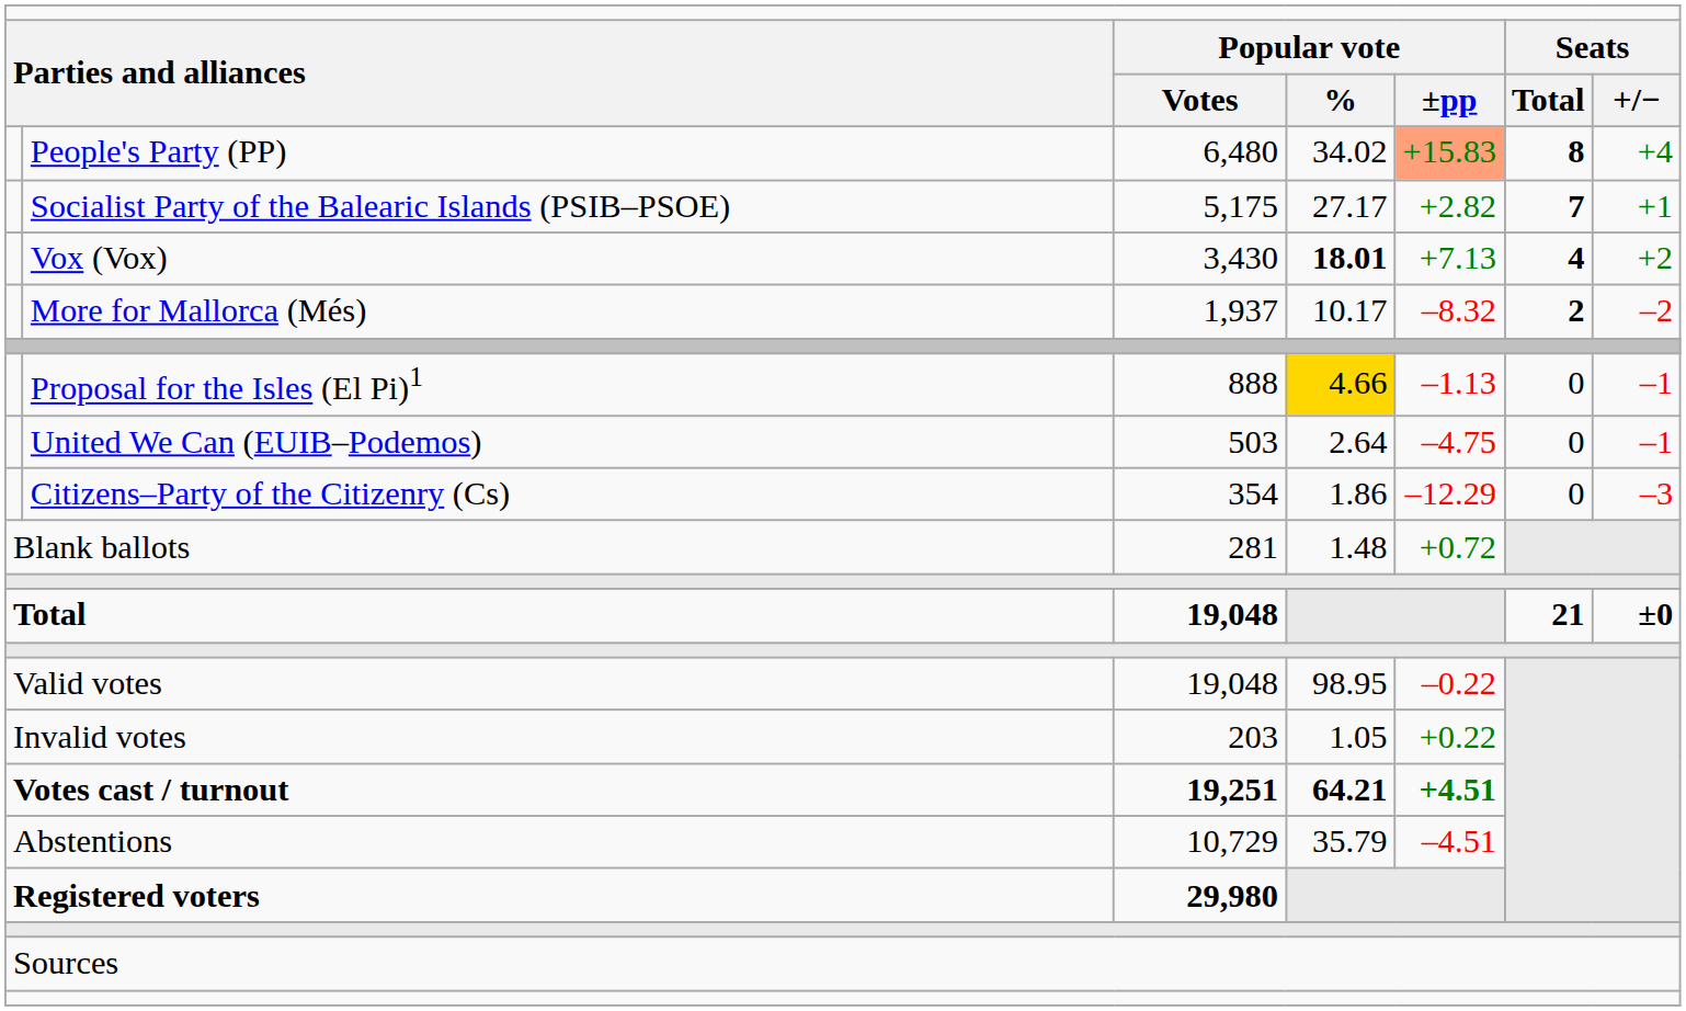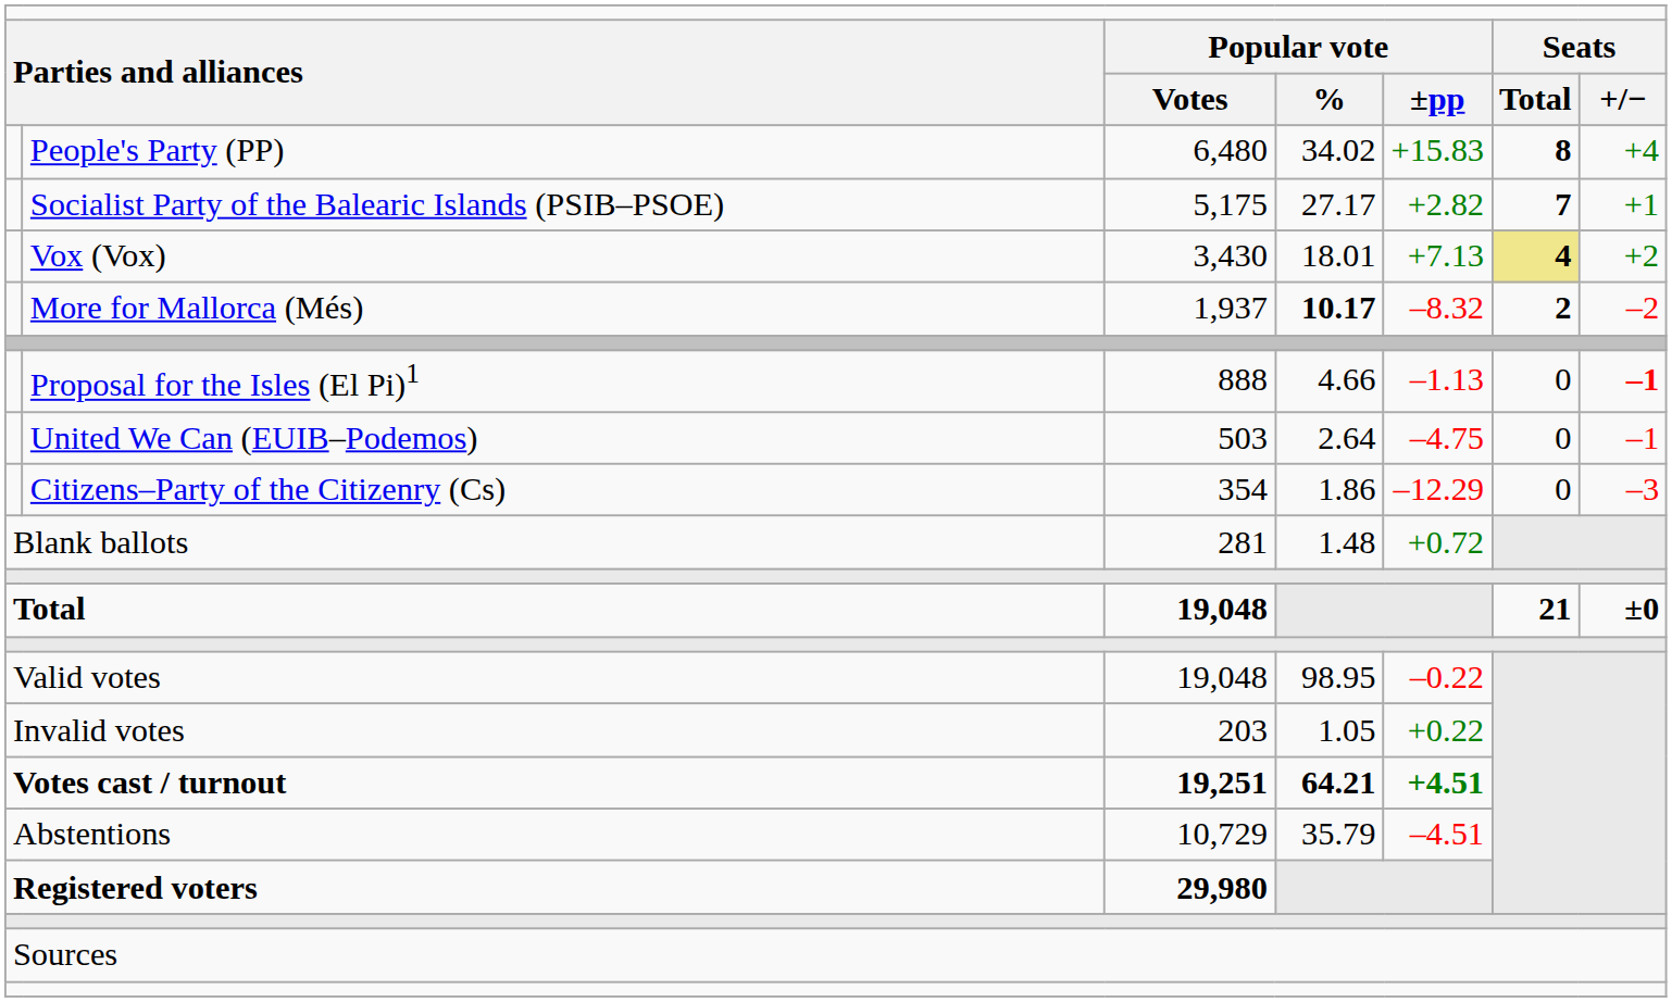People's Party (PP) | column 5: lightsalmon background -> no background
Vox (Vox) | column 4: bold -> normal
Vox (Vox) | column 6: no background -> khaki background
More for Mallorca (Més) | column 4: normal -> bold
Proposal for the Isles (El Pi)1 | column 4: gold background -> no background
Proposal for the Isles (El Pi)1 | column 7: normal -> bold
